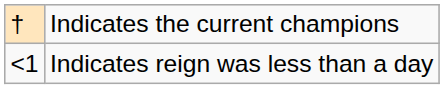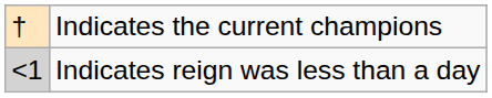Indicates reign was less than a day | column 1: no background -> lightgrey background
